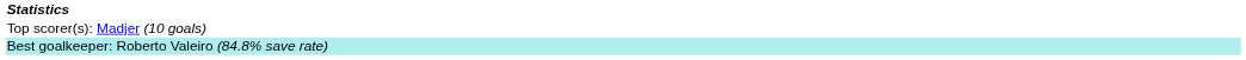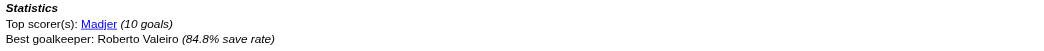Best goalkeeper: Roberto Valeiro (84.8% save rate) | Statistics: paleturquoise background -> no background
